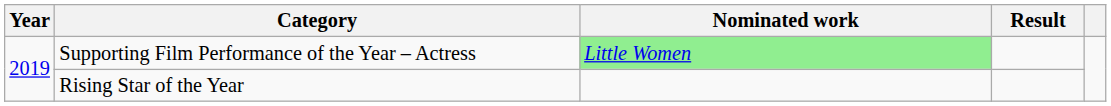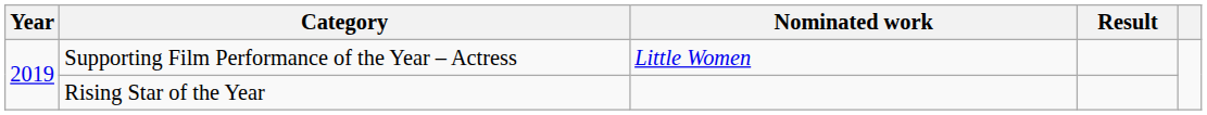Supporting Film Performance of the Year – Actress | Nominated work: lightgreen background -> no background
